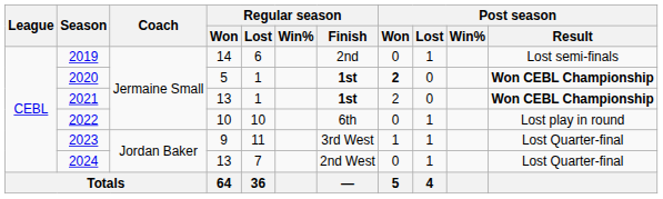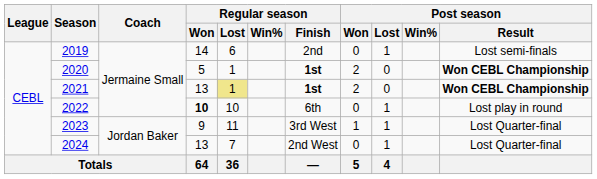2020 | Post season / Won: bold -> normal
2021 | Regular season / Lost: no background -> khaki background
2022 | Regular season / Won: normal -> bold
